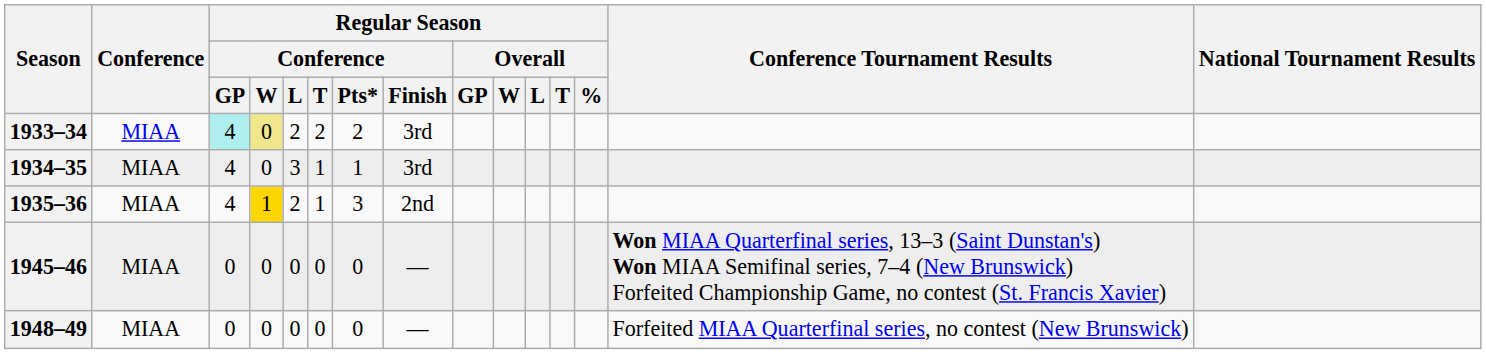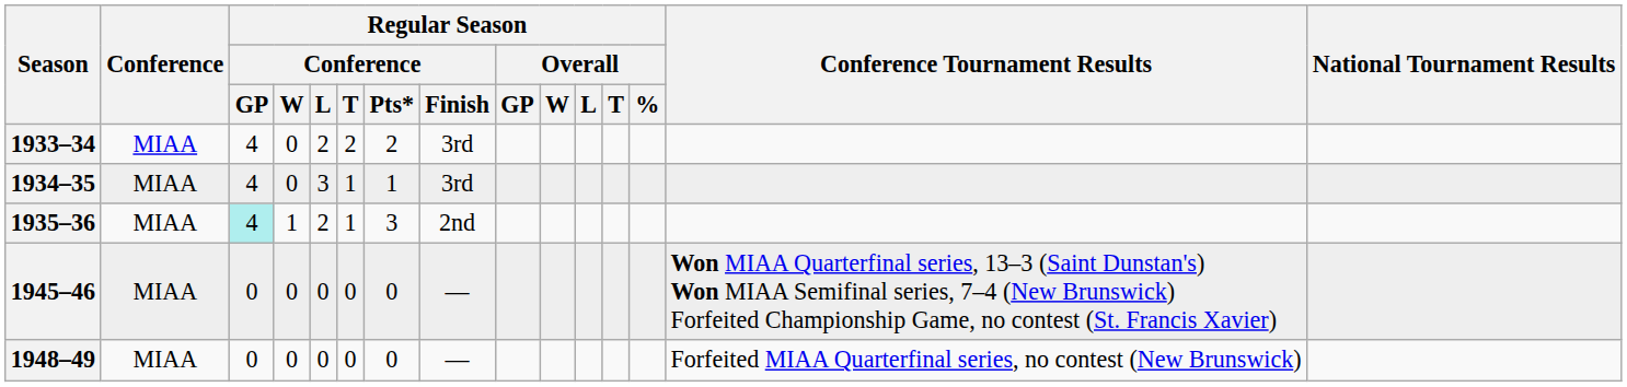1933–34 | Regular Season / Conference / GP: paleturquoise background -> no background
1933–34 | Regular Season / Conference / W: khaki background -> no background
1935–36 | Regular Season / Conference / GP: no background -> paleturquoise background
1935–36 | Regular Season / Conference / W: gold background -> no background
